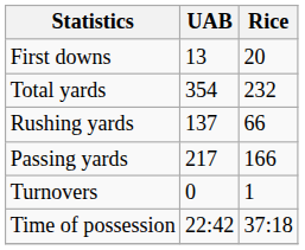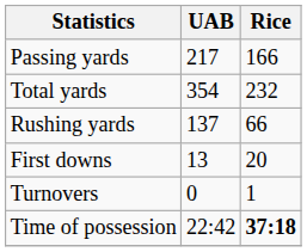rows swapped: First downs <-> Passing yards
Time of possession | Rice: normal -> bold
